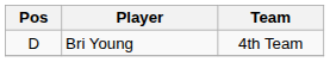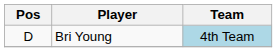Bri Young | Team: no background -> lightblue background
